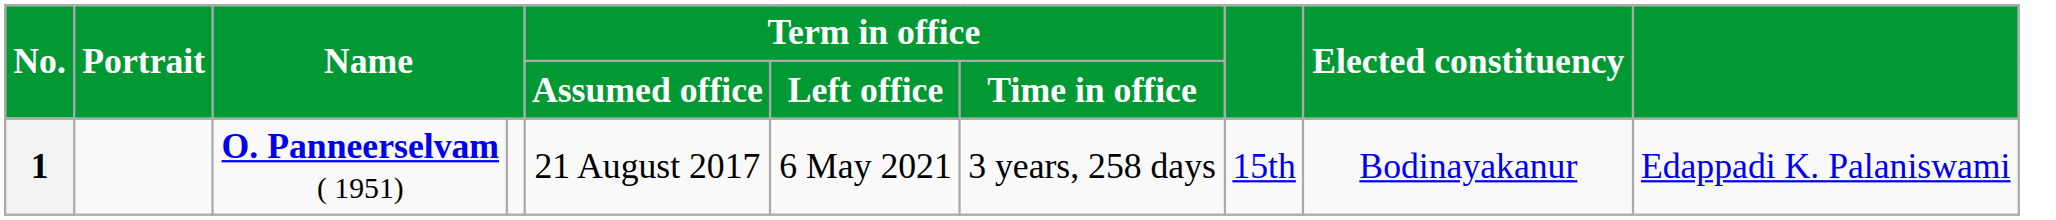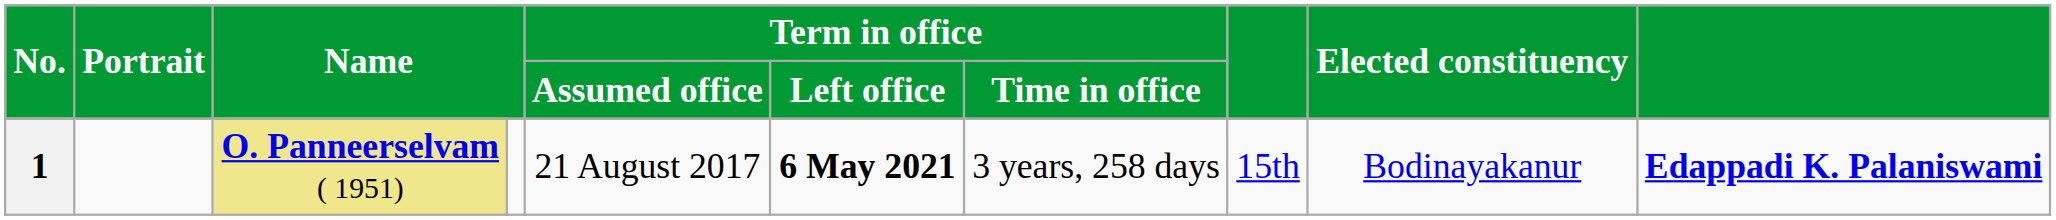1 | column 3: no background -> khaki background
1 | Term in office / Left office: normal -> bold
1 | column 10: normal -> bold
